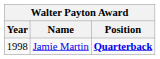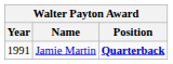Jamie Martin | Year: 1998 -> 1991
